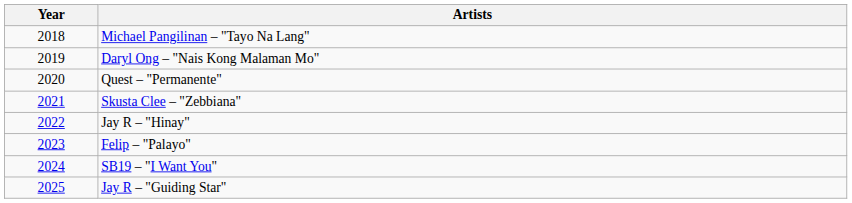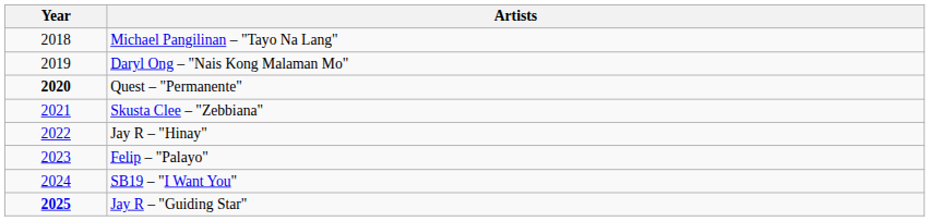Quest – "Permanente" | Year: normal -> bold
Jay R – "Guiding Star" | Year: normal -> bold
